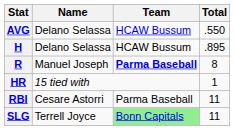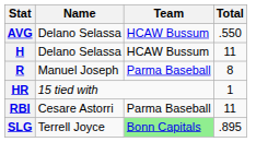H | Total: .895 -> 11
R | Team: bold -> normal
SLG | Total: 11 -> .895
